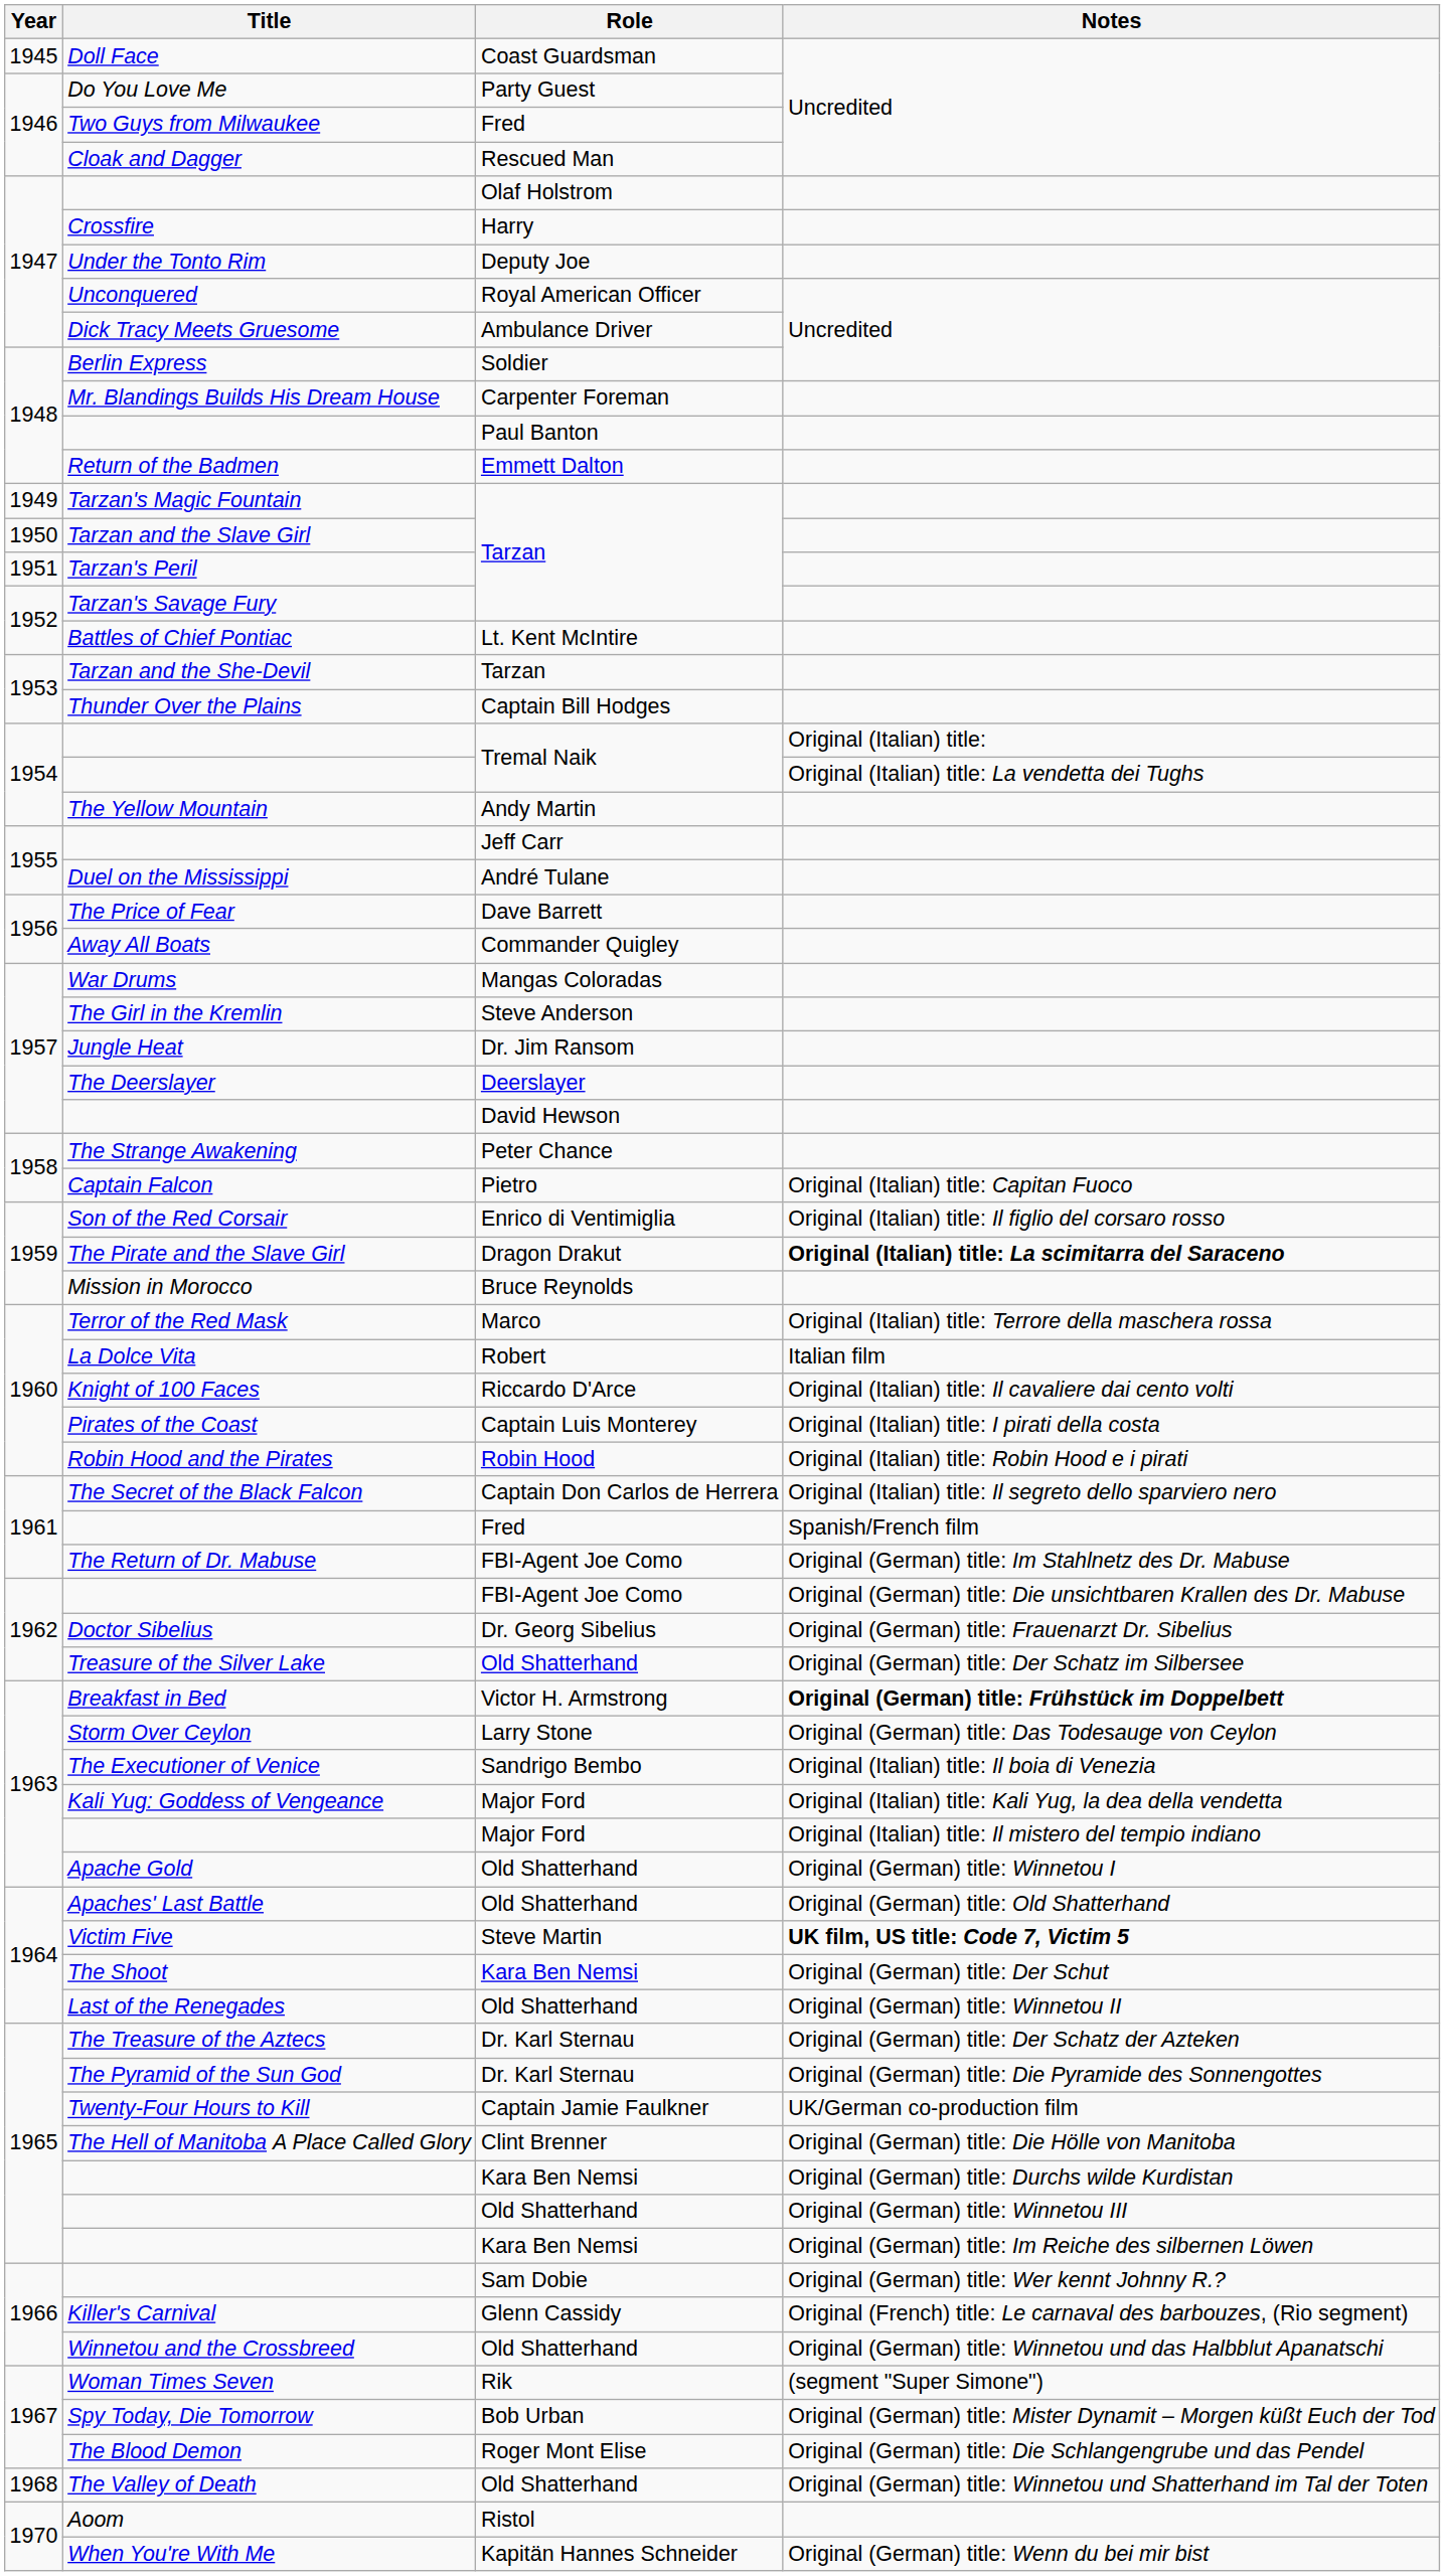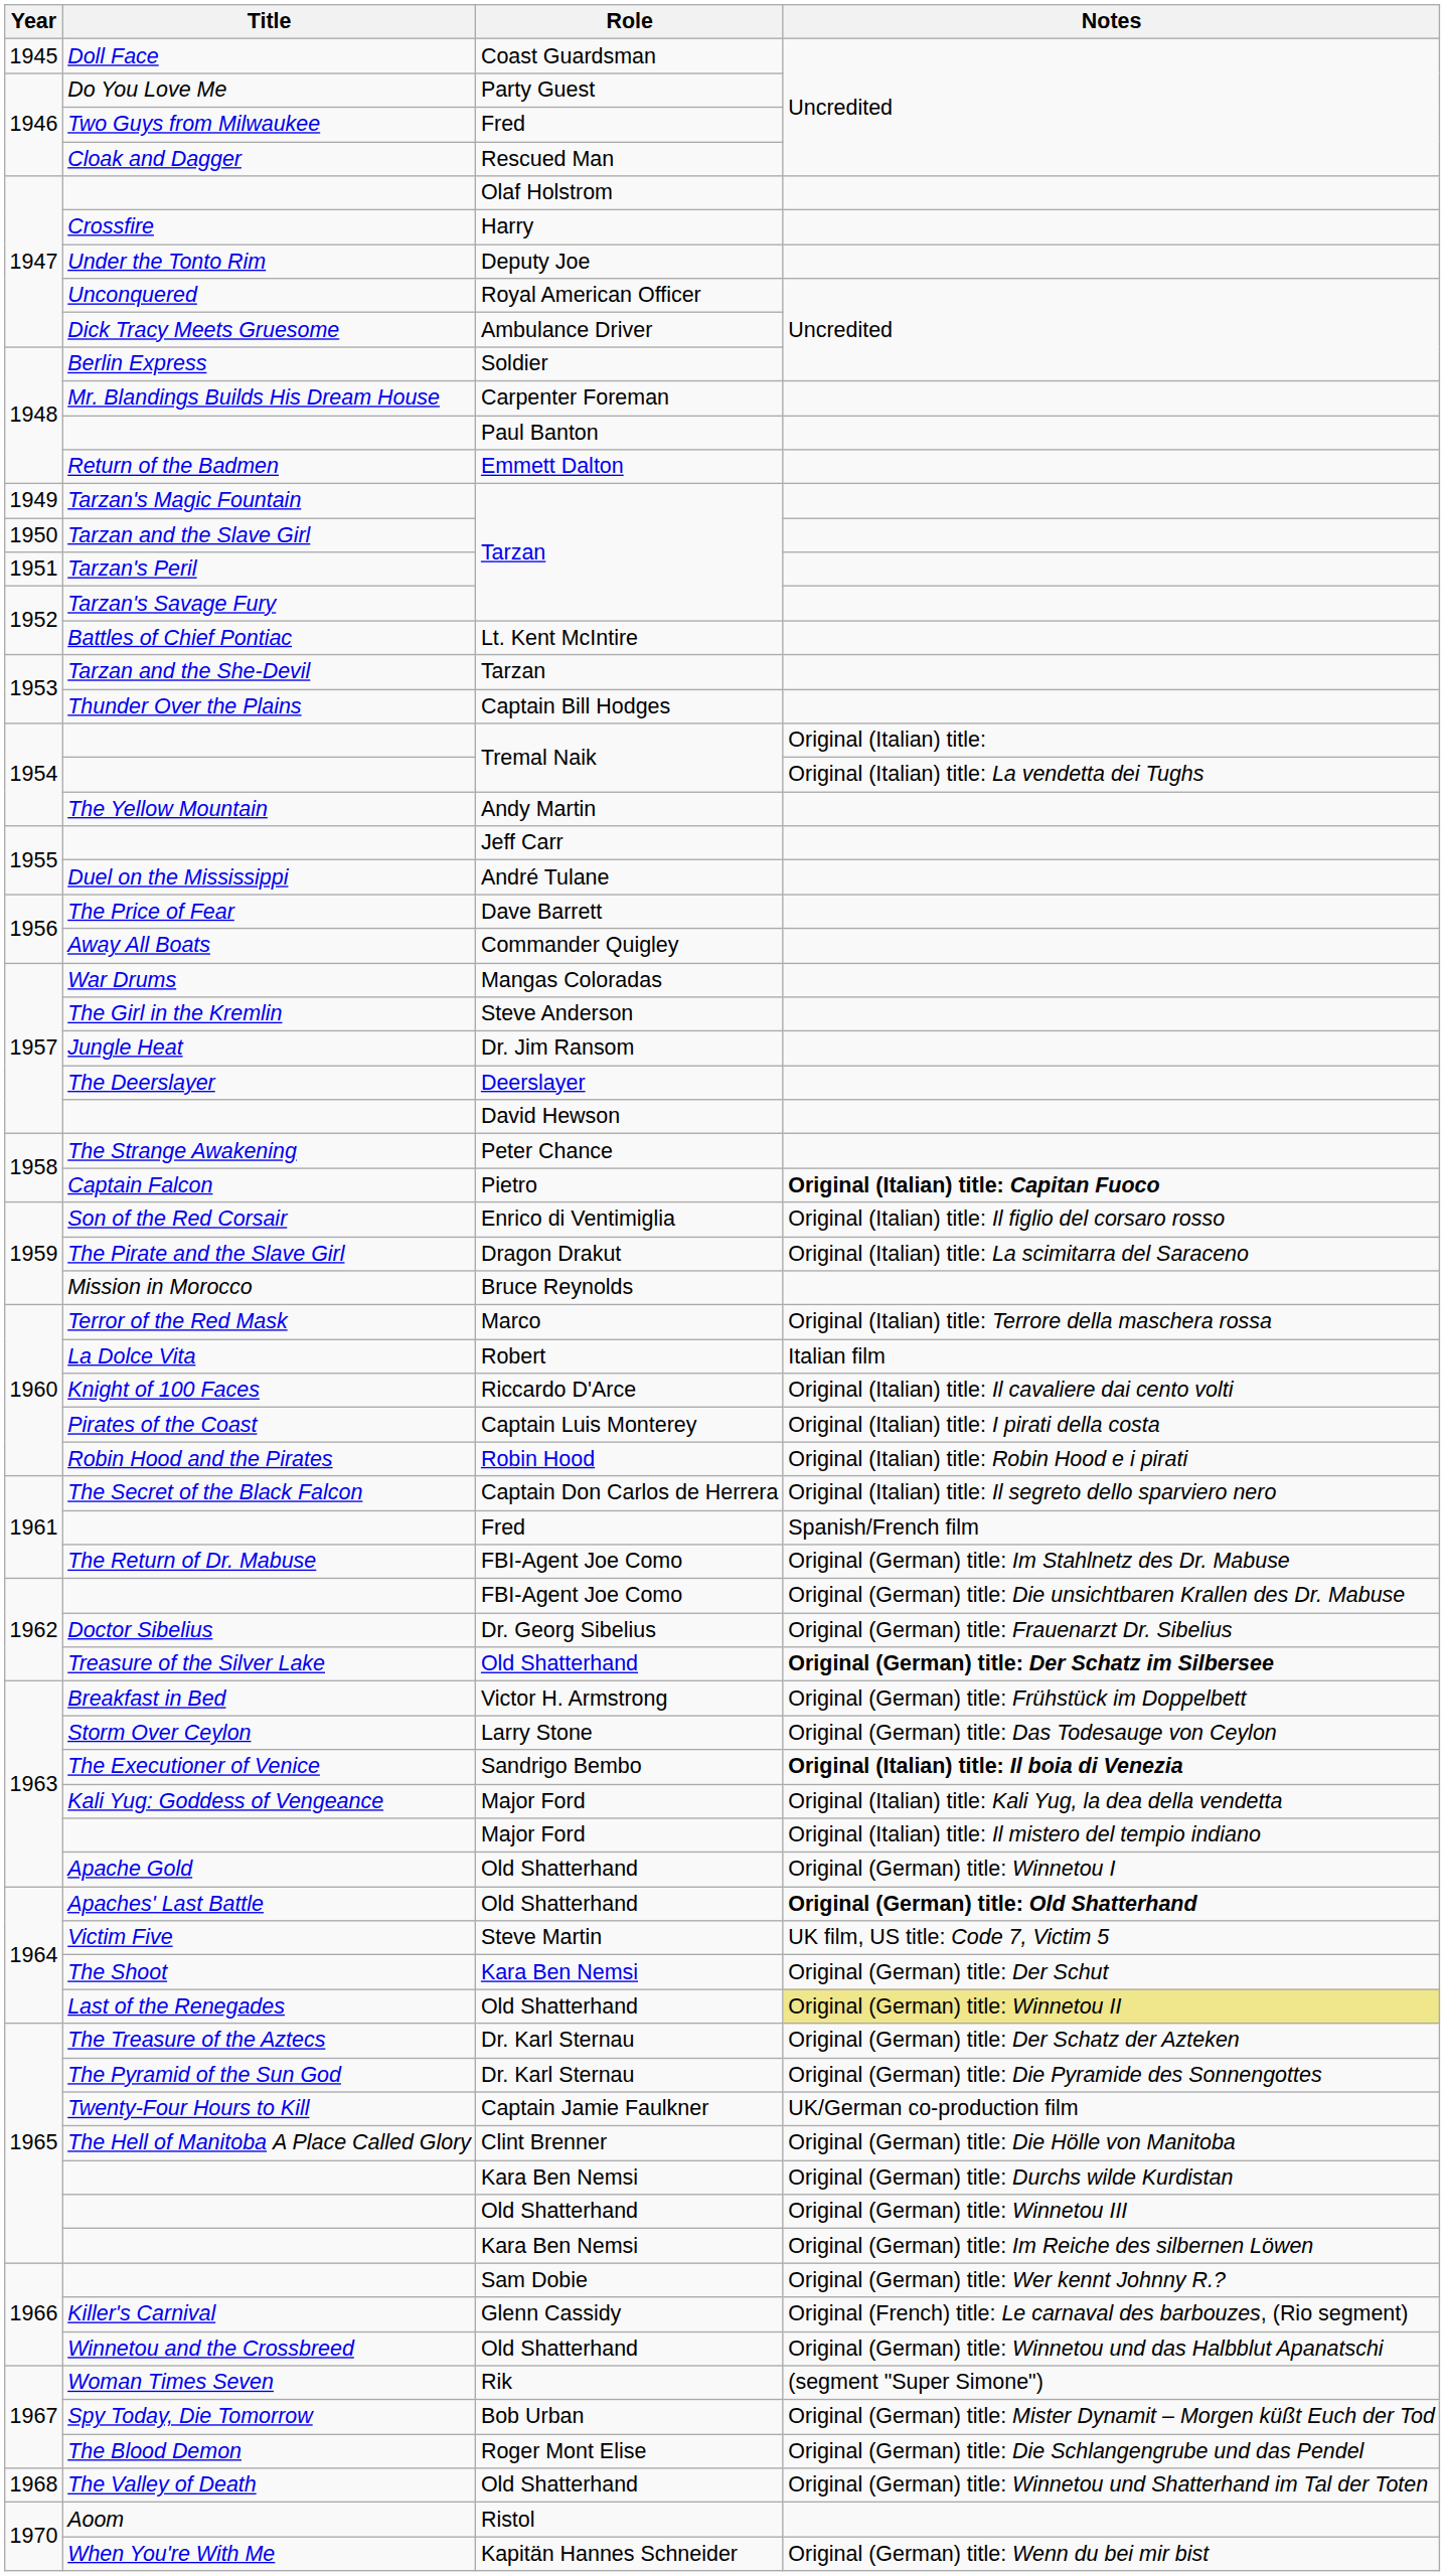Captain Falcon | Notes: normal -> bold
The Pirate and the Slave Girl | Notes: bold -> normal
Treasure of the Silver Lake | Notes: normal -> bold
Breakfast in Bed | Notes: bold -> normal
The Executioner of Venice | Notes: normal -> bold
Apaches' Last Battle | Notes: normal -> bold
Victim Five | Notes: bold -> normal
Last of the Renegades | Notes: no background -> khaki background
